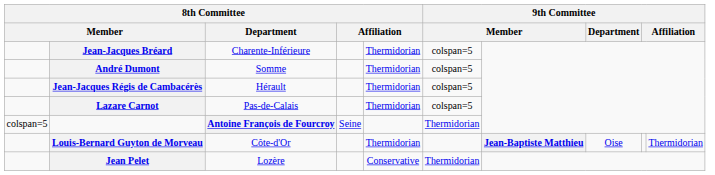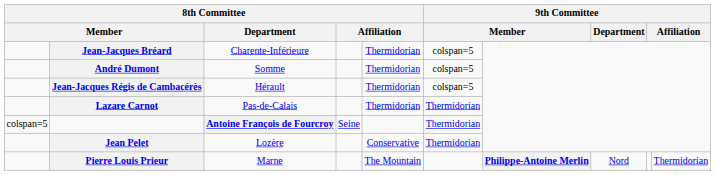Lazare Carnot | column 6: colspan=5 -> Thermidorian
- row: Louis-Bernard Guyton de Morveau | Côte-d'Or | Thermidorian | Jean-Baptiste Matthieu | Oise | Thermidorian
+ row: Pierre Louis Prieur | Marne | The Mountain | Philippe-Antoine Merlin | Nord | Thermidorian
